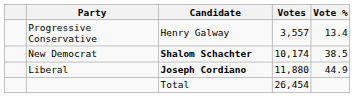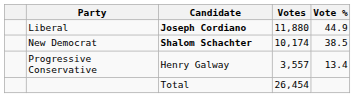rows swapped: Liberal <-> Progressive Conservative
